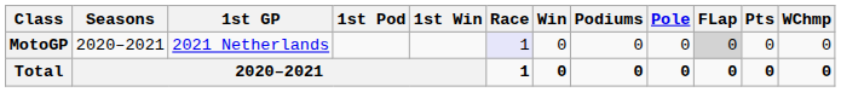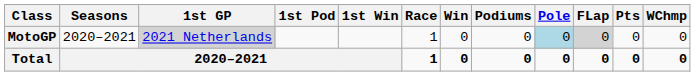MotoGP | 1st GP: no background -> lightgrey background
MotoGP | Race: lavender background -> no background
MotoGP | Pole: no background -> lightblue background
